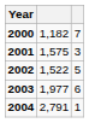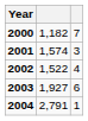2001 | column 2: 1,575 -> 1,574
2002 | column 3: 5 -> 4
2003 | column 2: 1,977 -> 1,927
